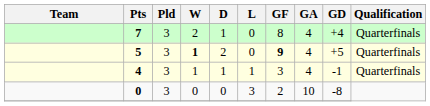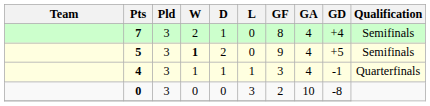7 | Qualification: Quarterfinals -> Semifinals
5 | GF: bold -> normal
5 | Qualification: Quarterfinals -> Semifinals
